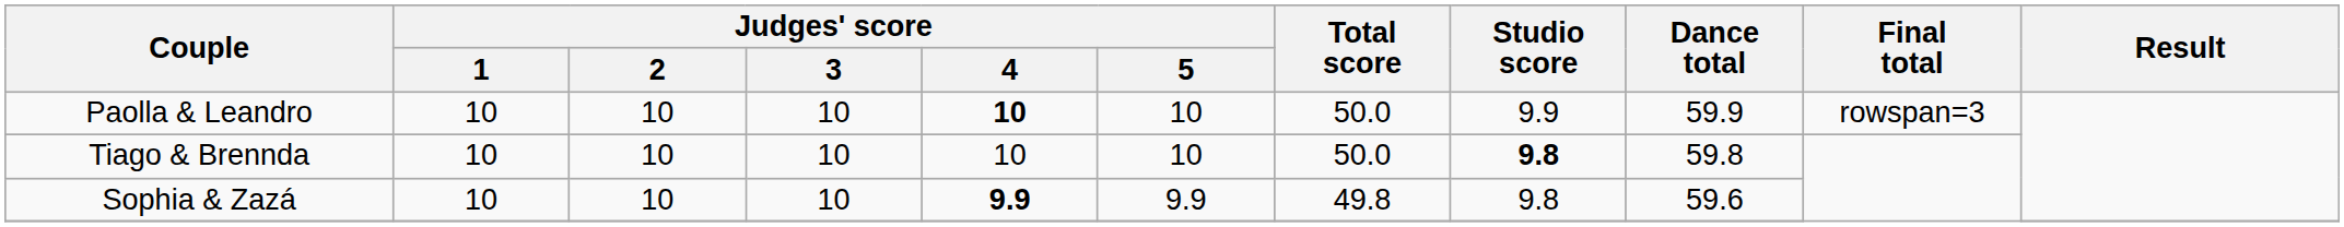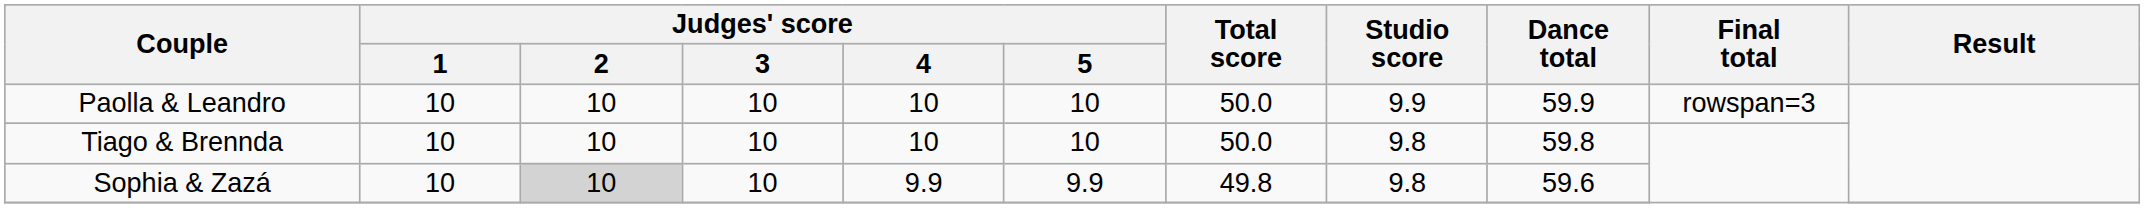Paolla & Leandro | Judges' score / 4: bold -> normal
Tiago & Brennda | Studio score: bold -> normal
Sophia & Zazá | Judges' score / 2: no background -> lightgrey background
Sophia & Zazá | Judges' score / 4: bold -> normal
